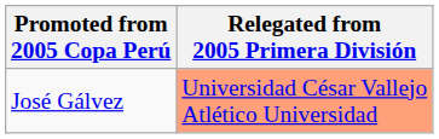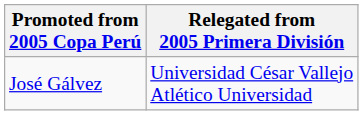José Gálvez | Relegated from 2005 Primera División: lightsalmon background -> no background
